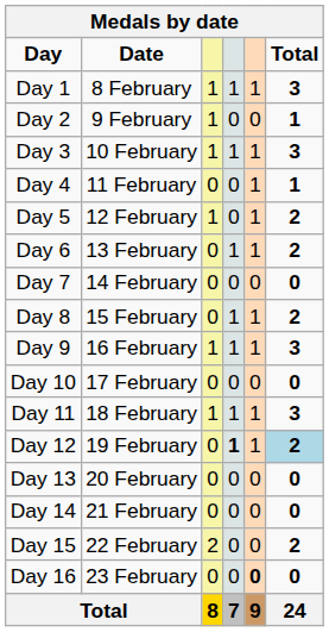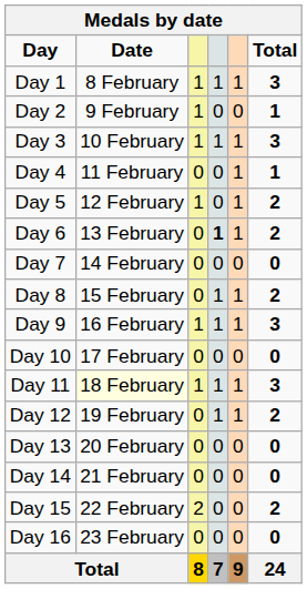Day 6 | column 4: normal -> bold
Day 11 | Date: no background -> lightyellow background
Day 12 | column 4: bold -> normal
Day 12 | Total: lightblue background -> no background
Day 16 | column 5: bold -> normal
